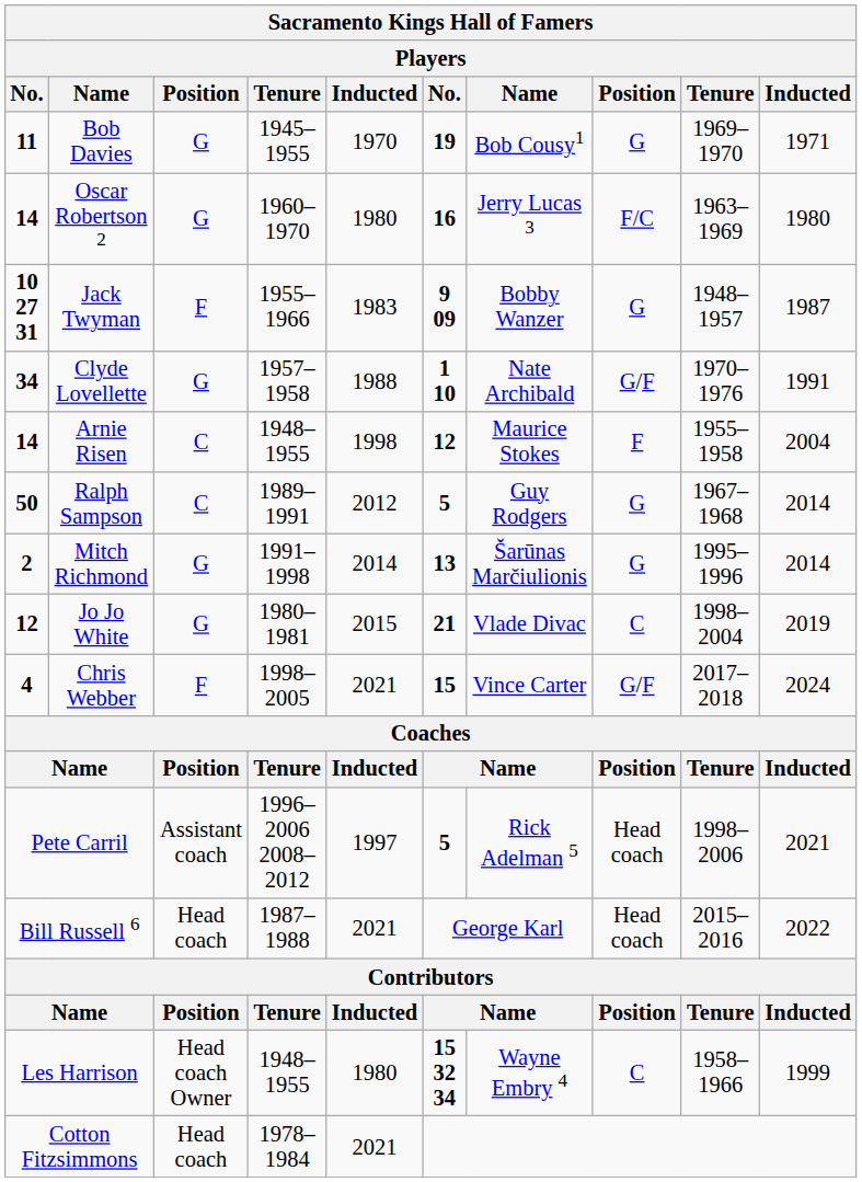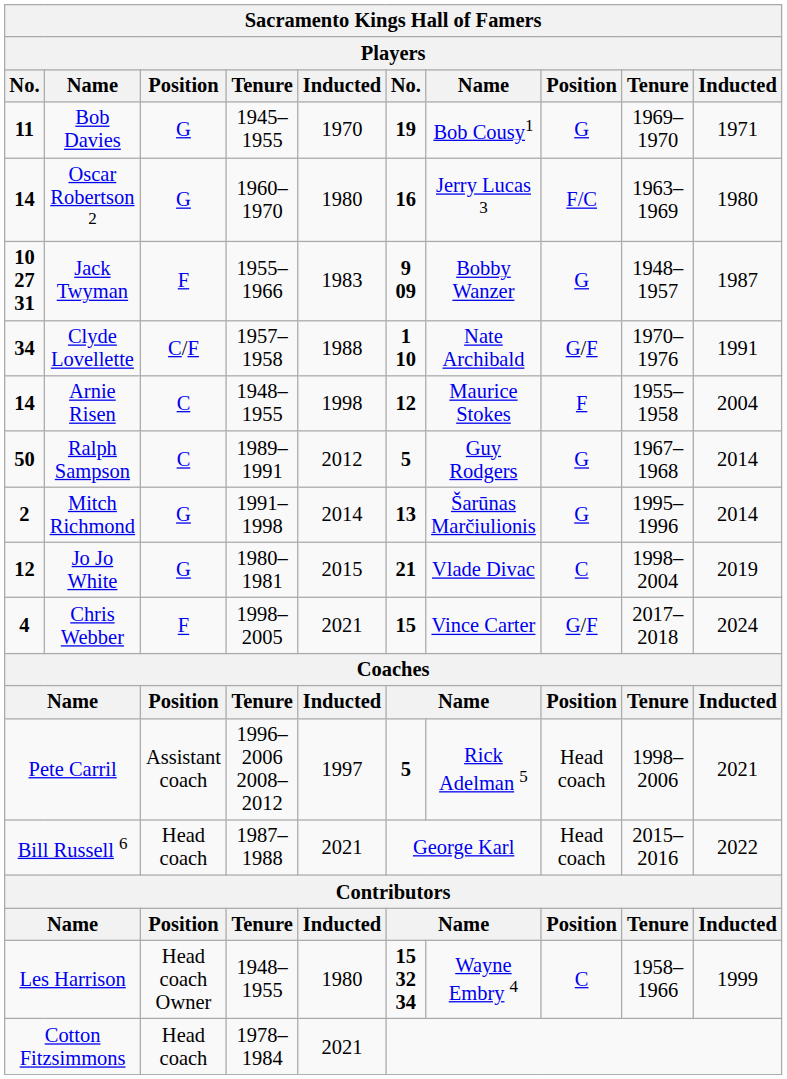Clyde Lovellette | column 3: G -> C/F
